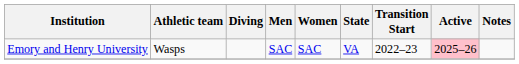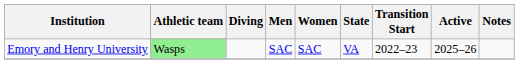Emory and Henry University | Athletic team: no background -> lightgreen background
Emory and Henry University | Active: pink background -> no background
